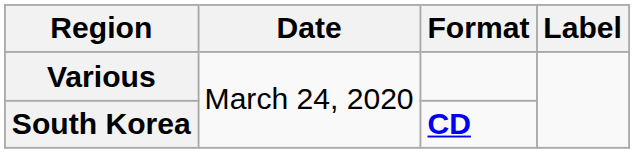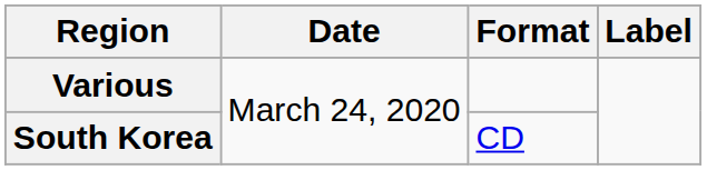South Korea | Format: bold -> normal
